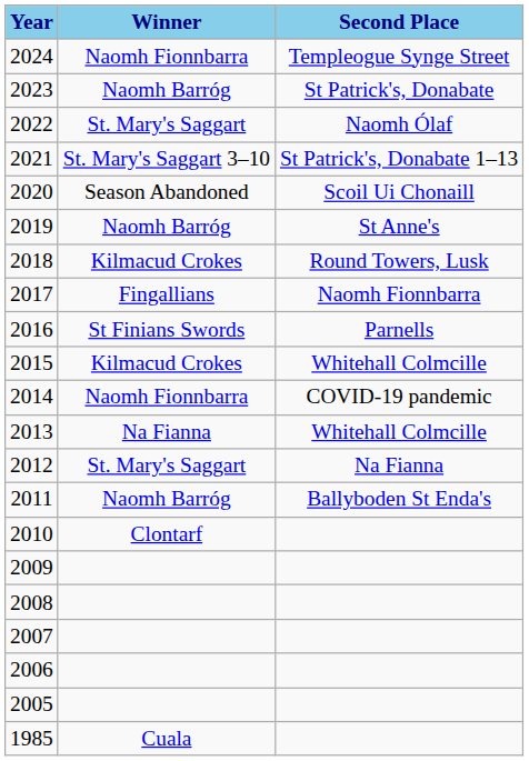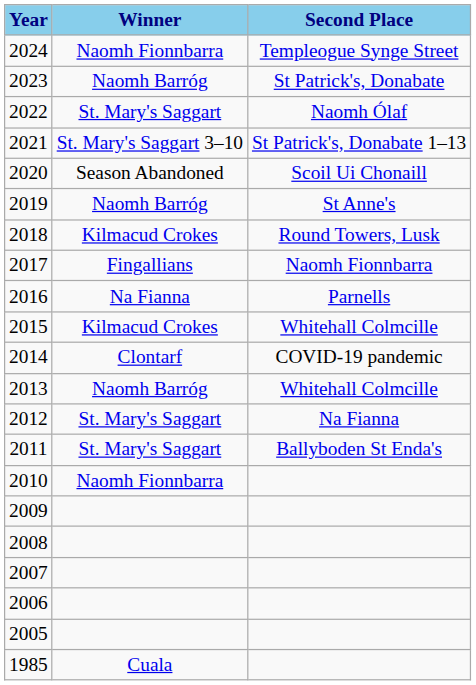2016 | Winner: St Finians Swords -> Na Fianna
2014 | Winner: Naomh Fionnbarra -> Clontarf
2013 | Winner: Na Fianna -> Naomh Barróg
2011 | Winner: Naomh Barróg -> St. Mary's Saggart
2010 | Winner: Clontarf -> Naomh Fionnbarra
